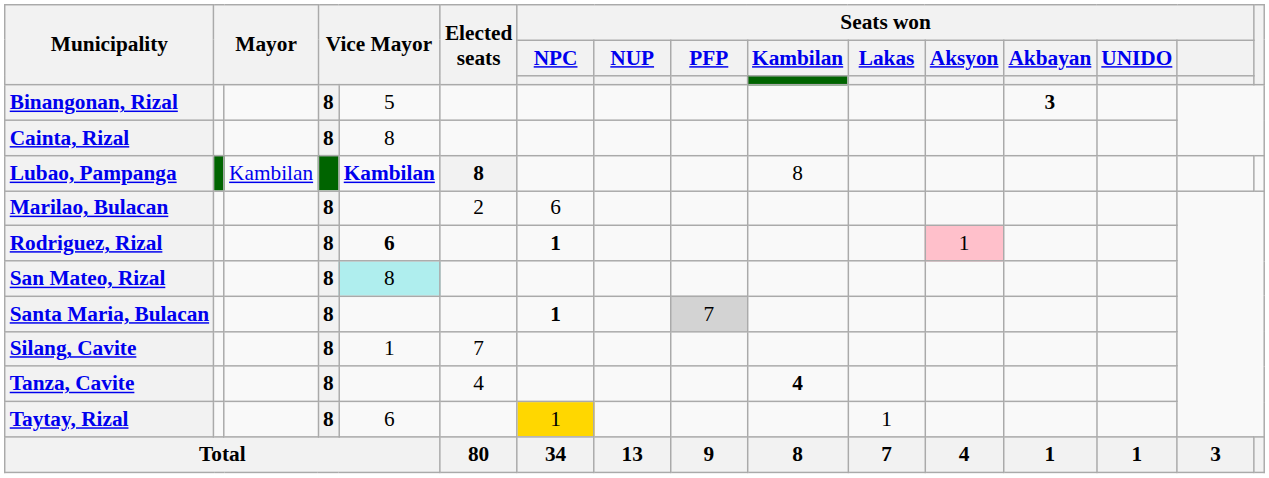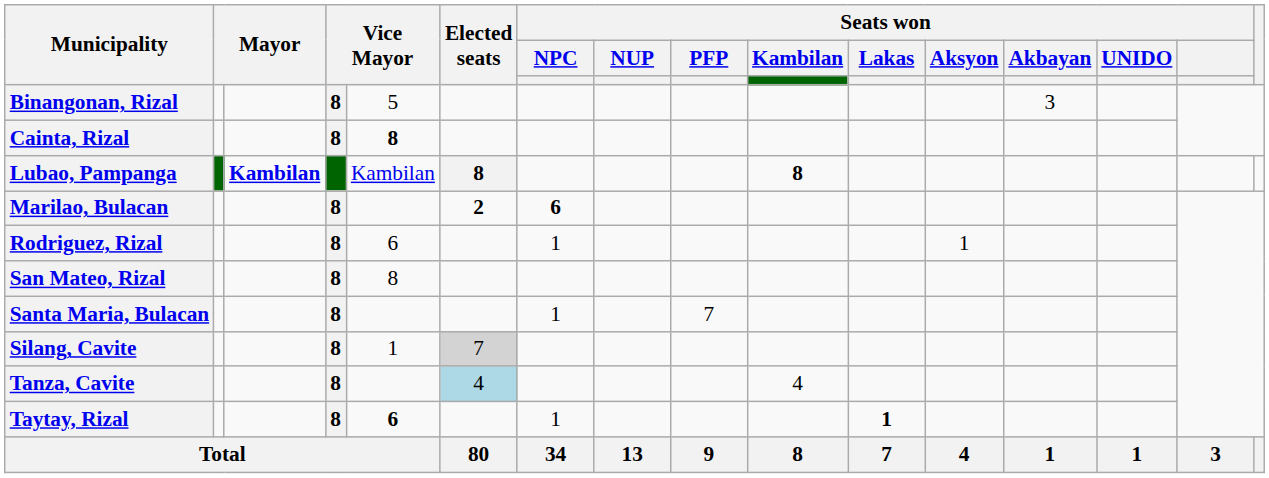Binangonan, Rizal | Seats won / Akbayan: bold -> normal
Cainta, Rizal | column 5: normal -> bold
Lubao, Pampanga | column 3: normal -> bold
Lubao, Pampanga | column 5: bold -> normal
Lubao, Pampanga | Seats won / Kambilan: normal -> bold
Marilao, Bulacan | Elected seats: normal -> bold
Marilao, Bulacan | Seats won / NPC: normal -> bold
Rodriguez, Rizal | column 5: bold -> normal
Rodriguez, Rizal | Seats won / NPC: bold -> normal
Rodriguez, Rizal | Seats won / Aksyon: pink background -> no background
San Mateo, Rizal | column 5: paleturquoise background -> no background
Santa Maria, Bulacan | Seats won / NPC: bold -> normal
Santa Maria, Bulacan | Seats won / PFP: lightgrey background -> no background
Silang, Cavite | Elected seats: no background -> lightgrey background
Tanza, Cavite | Elected seats: no background -> lightblue background
Tanza, Cavite | Seats won / Kambilan: bold -> normal
Taytay, Rizal | column 5: normal -> bold
Taytay, Rizal | Seats won / NPC: gold background -> no background
Taytay, Rizal | Seats won / Lakas: normal -> bold
